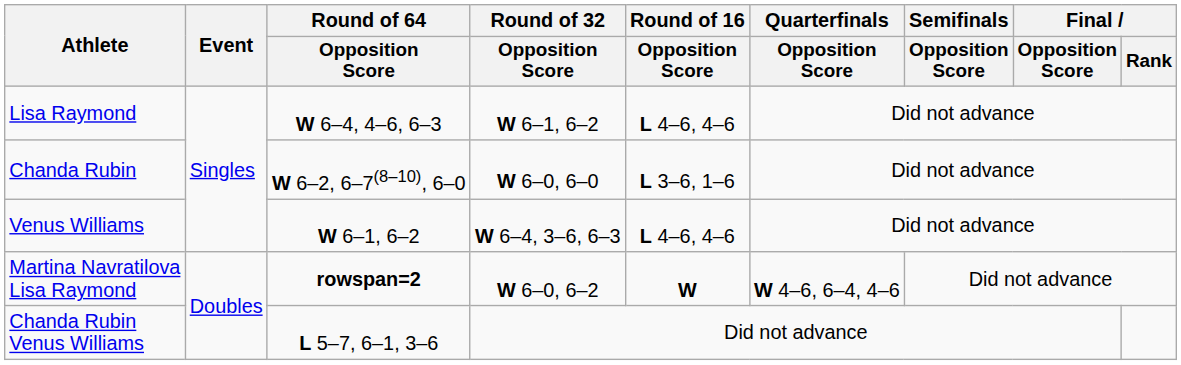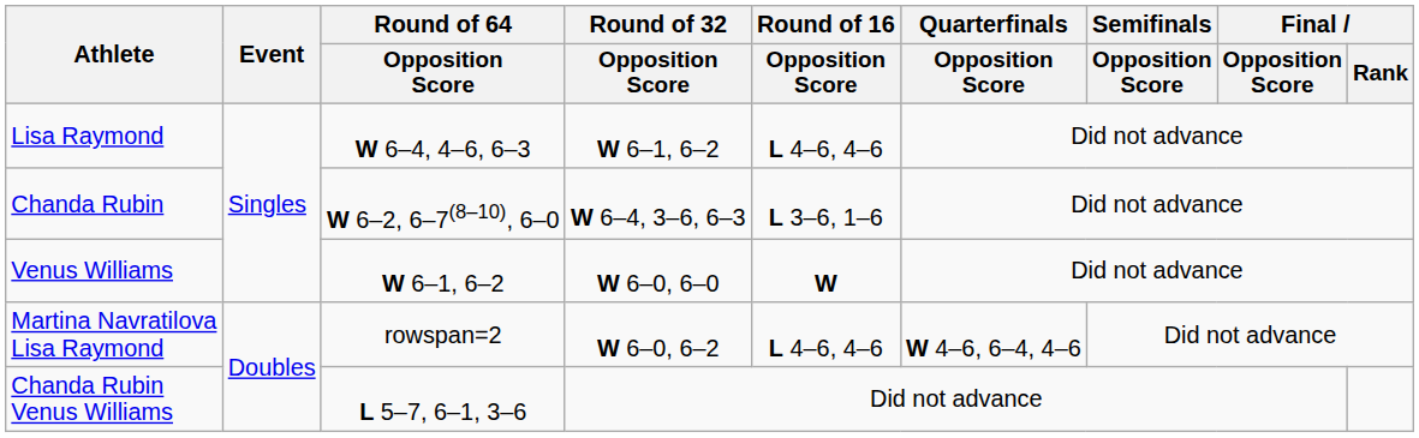Chanda Rubin | Round of 32 / Opposition Score: W 6–0, 6–0 -> W 6–4, 3–6, 6–3
Venus Williams | Round of 32 / Opposition Score: W 6–4, 3–6, 6–3 -> W 6–0, 6–0
Venus Williams | Round of 16 / Opposition Score: L 4–6, 4–6 -> W
Martina Navratilova Lisa Raymond | Round of 64 / Opposition Score: bold -> normal
Martina Navratilova Lisa Raymond | Round of 16 / Opposition Score: W -> L 4–6, 4–6
